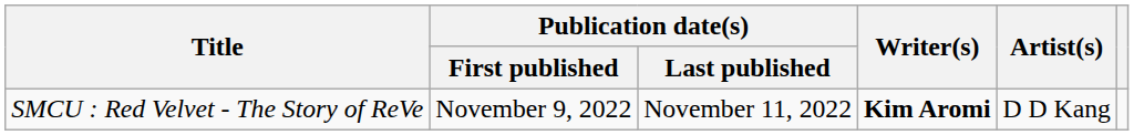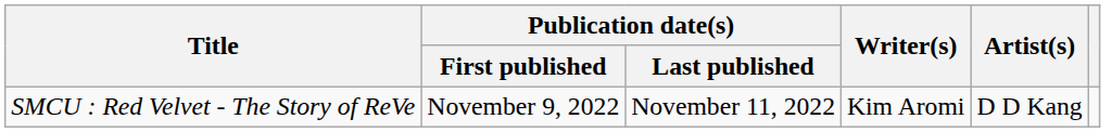SMCU : Red Velvet - The Story of ReVe | Writer(s): bold -> normal
